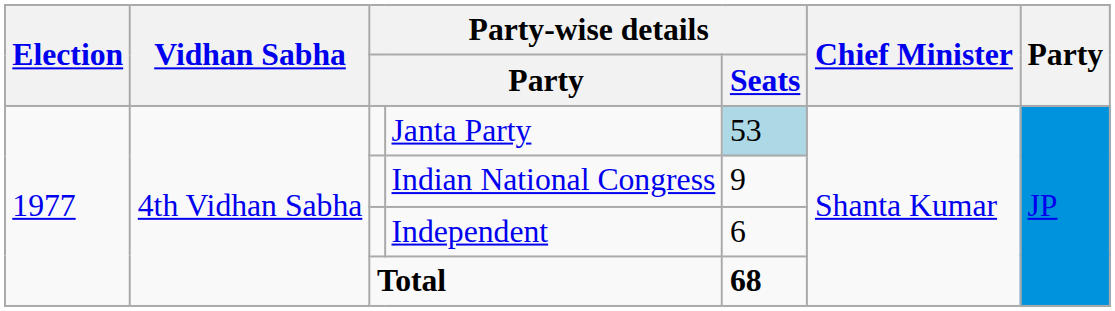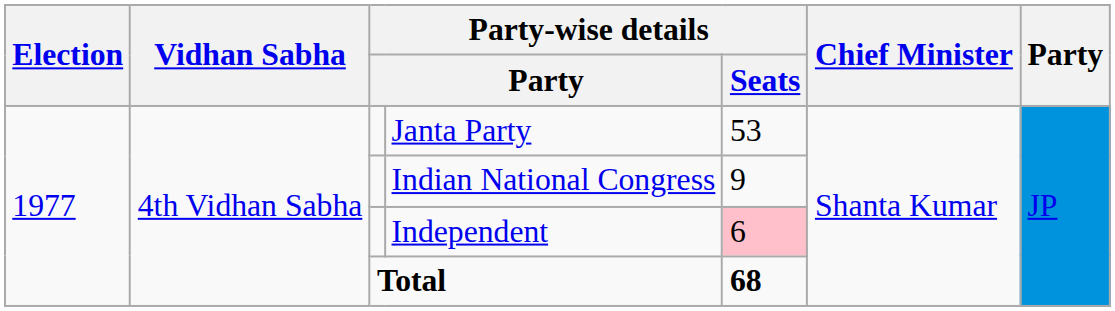Janta Party | Party-wise details / Seats: lightblue background -> no background
Independent | Party-wise details / Seats: no background -> pink background
